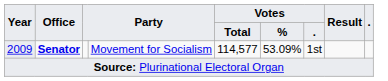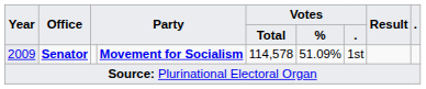2009 | column 4: normal -> bold
2009 | Votes / Total: 114,577 -> 114,578
2009 | Votes / %: 53.09% -> 51.09%
